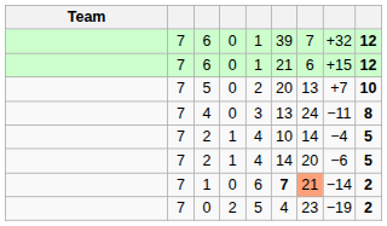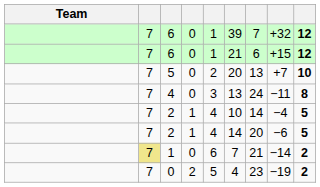row 8 | column 2: no background -> khaki background
row 8 | column 6: bold -> normal
row 8 | column 7: lightsalmon background -> no background
